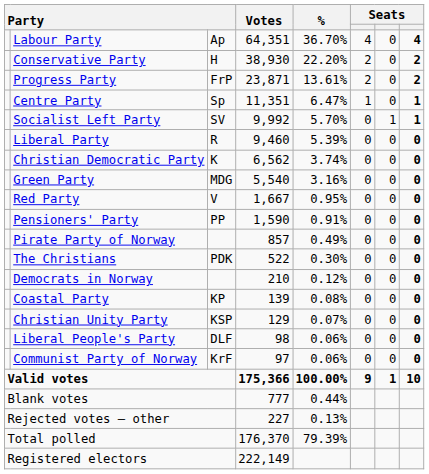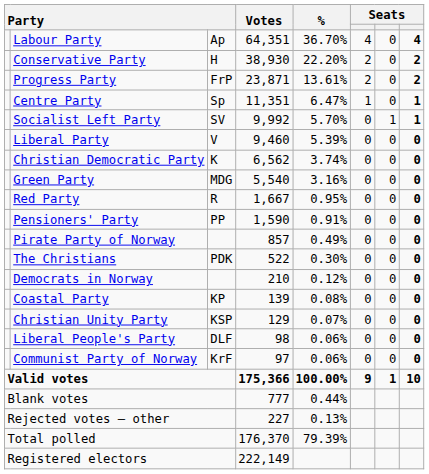Liberal Party | column 3: R -> V
Red Party | column 3: V -> R
